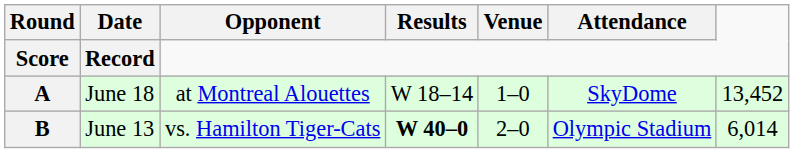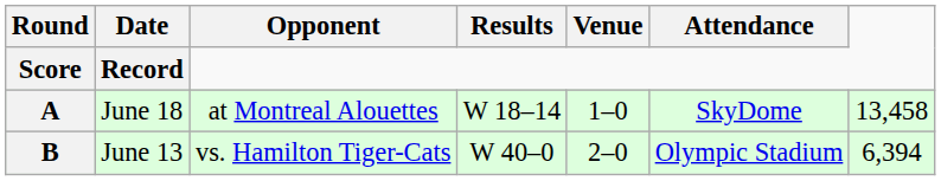A | column 7: 13,452 -> 13,458
B | Results: bold -> normal
B | column 7: 6,014 -> 6,394
